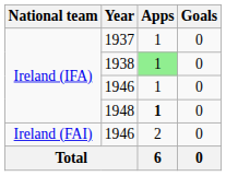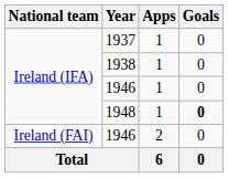1938 | Apps: lightgreen background -> no background
1948 | Apps: bold -> normal
1948 | Goals: normal -> bold
